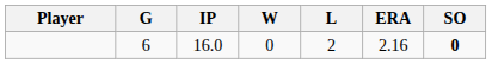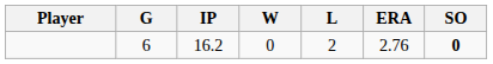row 2 | IP: 16.0 -> 16.2
row 2 | ERA: 2.16 -> 2.76
